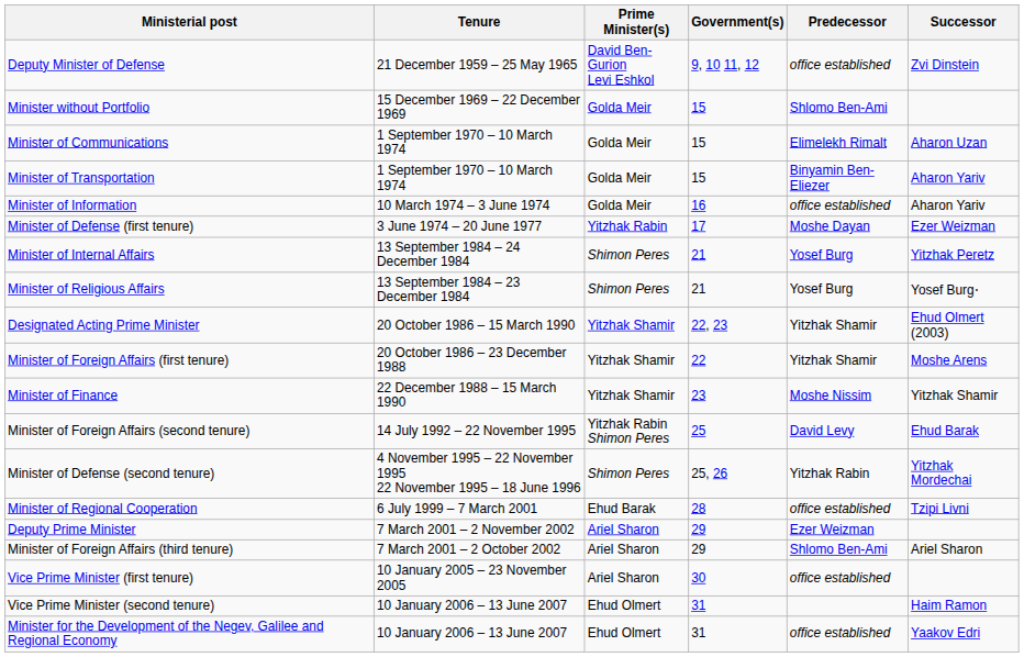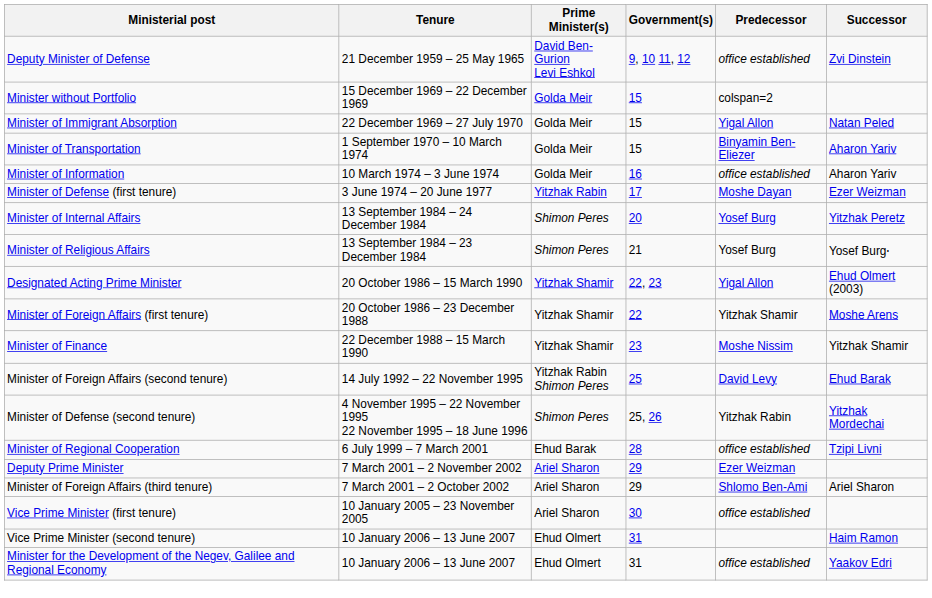Minister without Portfolio | Predecessor: Shlomo Ben-Ami -> colspan=2
+ row: Minister of Immigrant Absorption | 22 December 1969 – 27 July 1970 | Golda Meir | 15 | Yigal Allon | Natan Peled
- row: Minister of Communications | 1 September 1970 – 10 March 1974 | Golda Meir | 15 | Elimelekh Rimalt | Aharon Uzan
Minister of Internal Affairs | Government(s): 21 -> 20
Designated Acting Prime Minister | Predecessor: Yitzhak Shamir -> Yigal Allon
